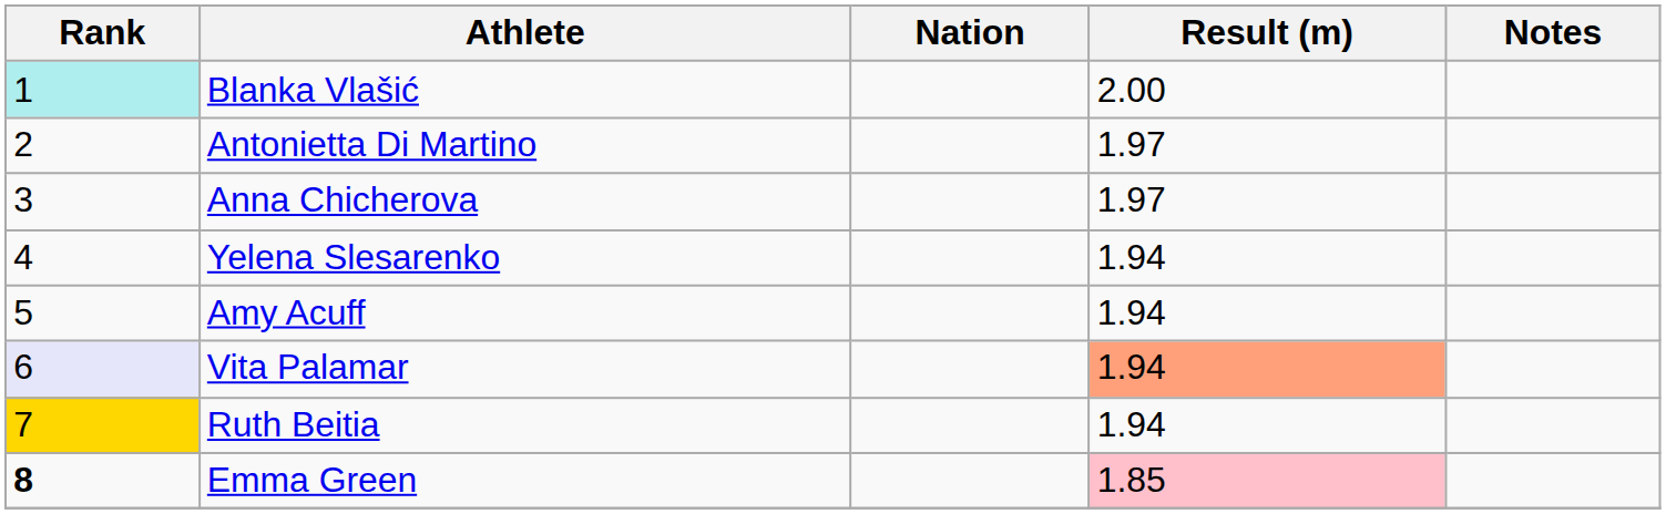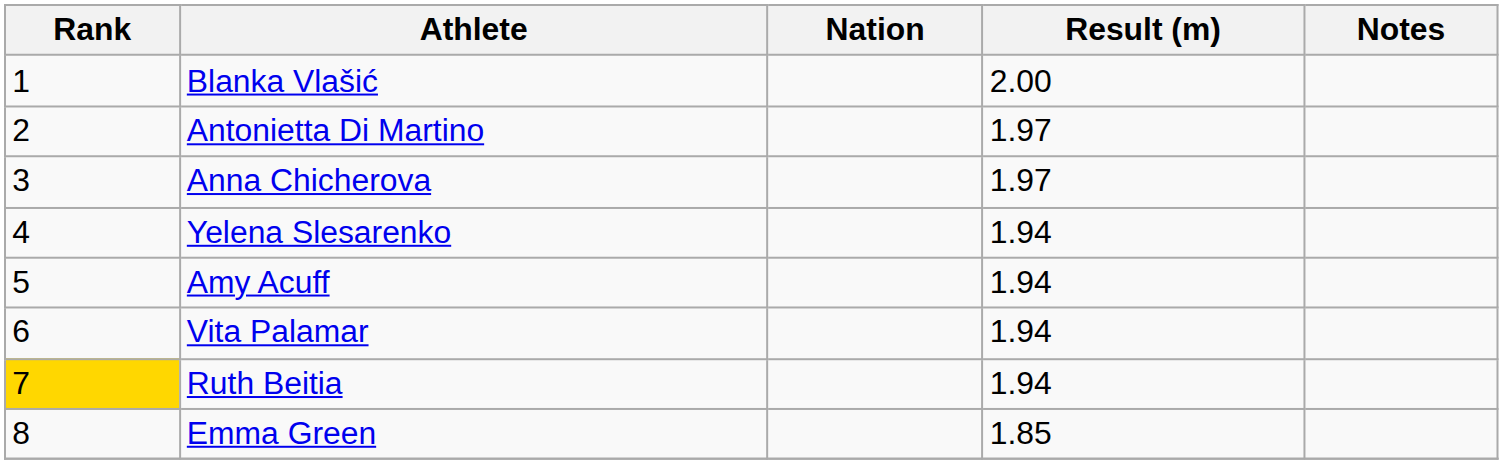Blanka Vlašić | Rank: paleturquoise background -> no background
Vita Palamar | Rank: lavender background -> no background
Vita Palamar | Result (m): lightsalmon background -> no background
Emma Green | Rank: bold -> normal
Emma Green | Result (m): pink background -> no background
